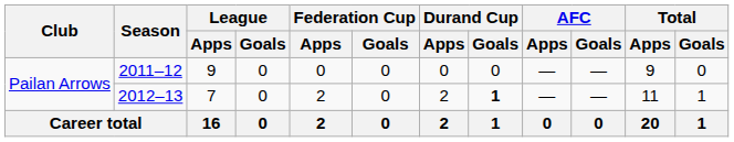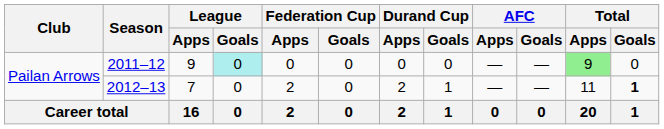2011–12 | League / Goals: no background -> paleturquoise background
2011–12 | Total / Apps: no background -> lightgreen background
2012–13 | Durand Cup / Goals: bold -> normal
2012–13 | Total / Goals: normal -> bold
